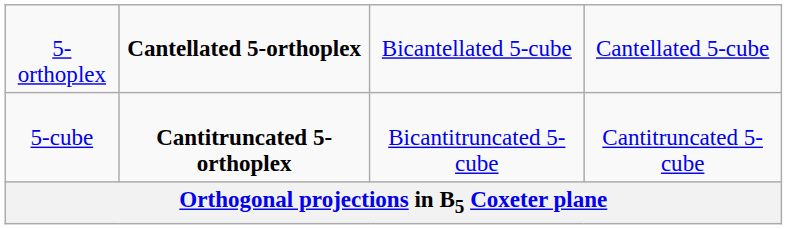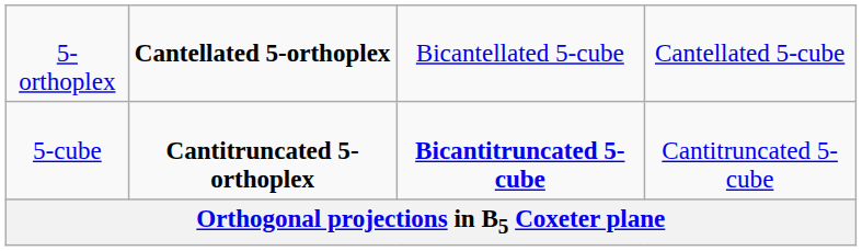5-cube | column 3: normal -> bold
